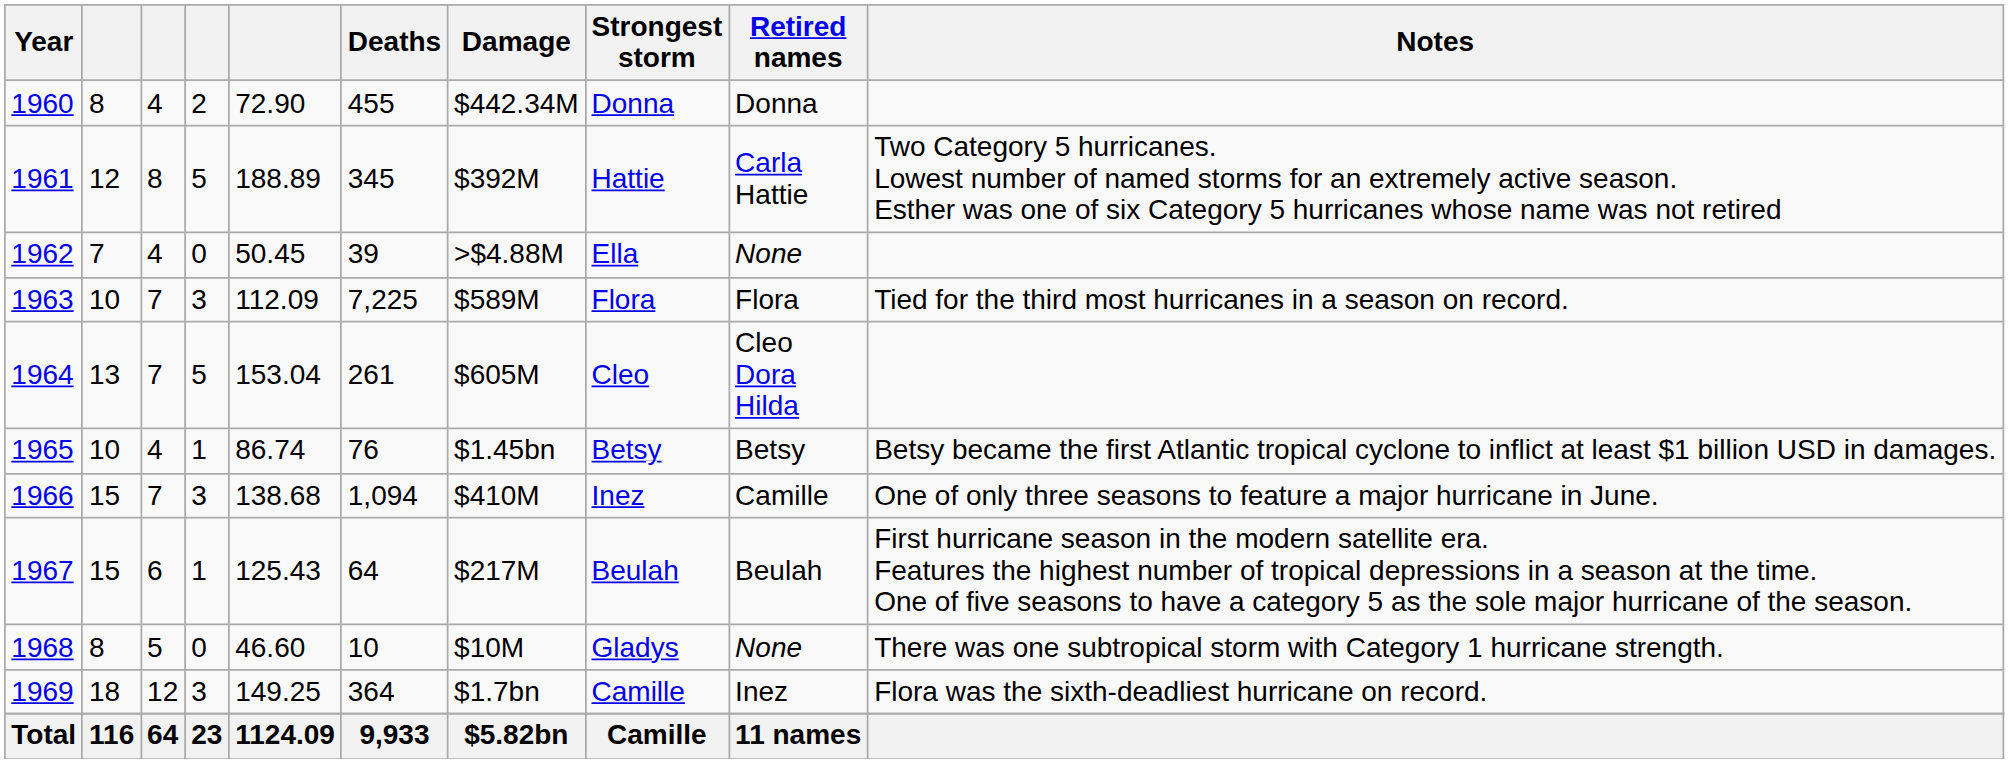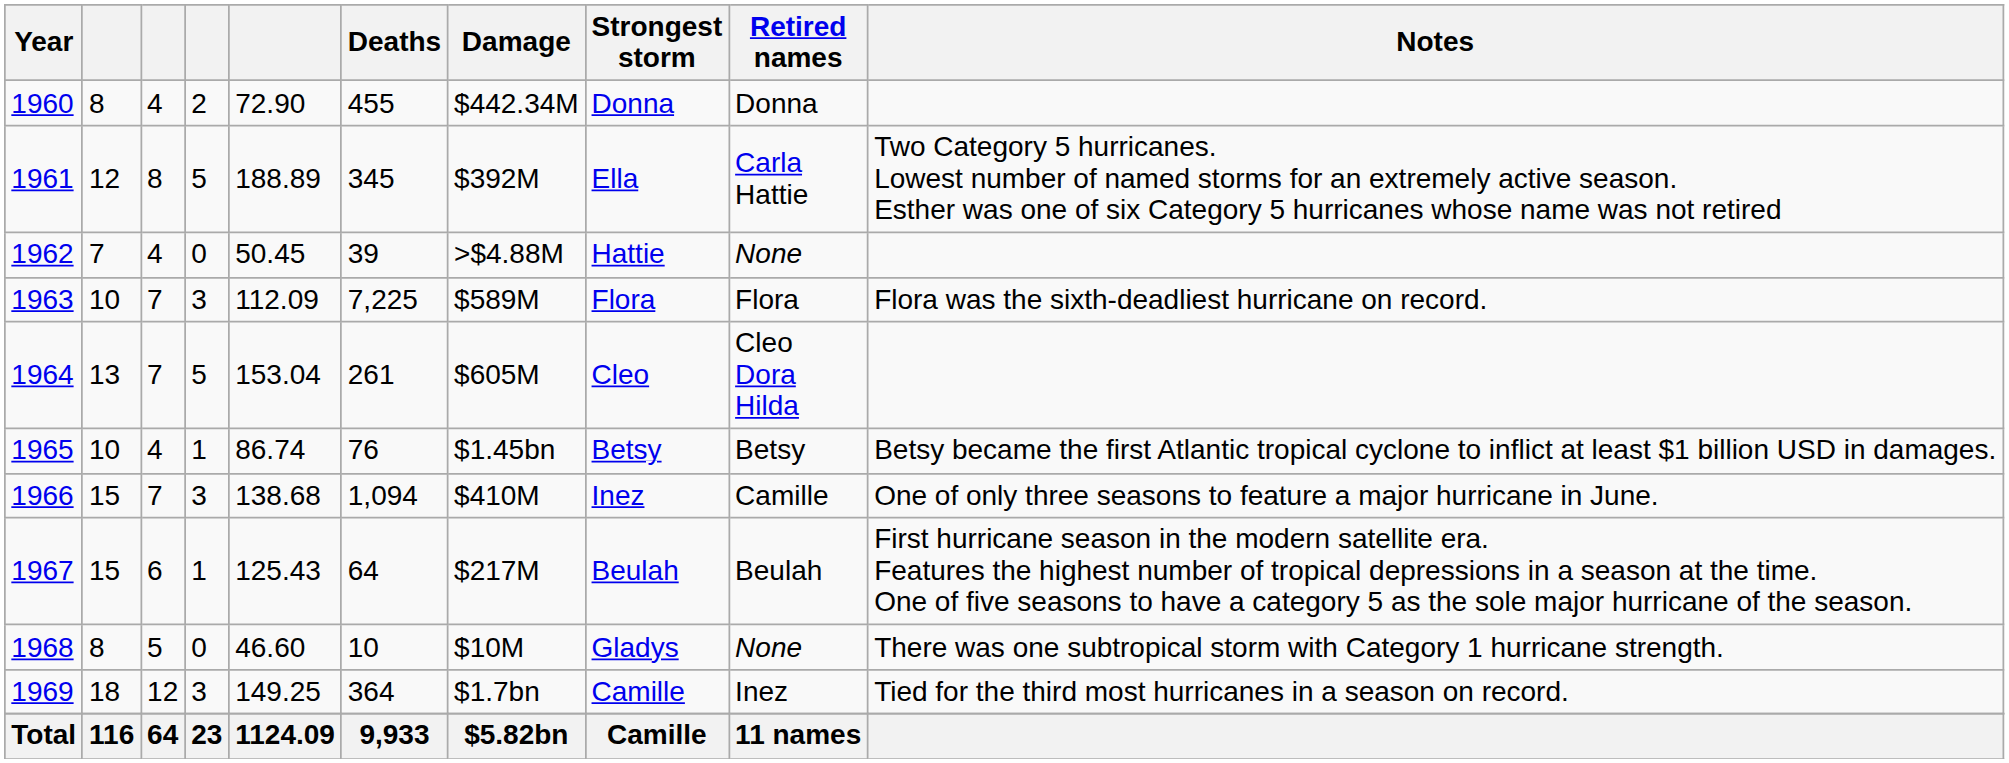1961 | Strongest storm: Hattie -> Ella
1962 | Strongest storm: Ella -> Hattie
1963 | Notes: Tied for the third most hurricanes in a season on record. -> Flora was the sixth-deadliest hurricane on record.
1969 | Notes: Flora was the sixth-deadliest hurricane on record. -> Tied for the third most hurricanes in a season on record.
